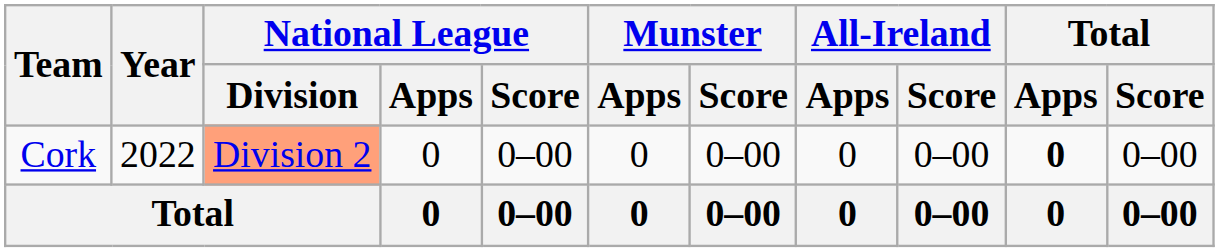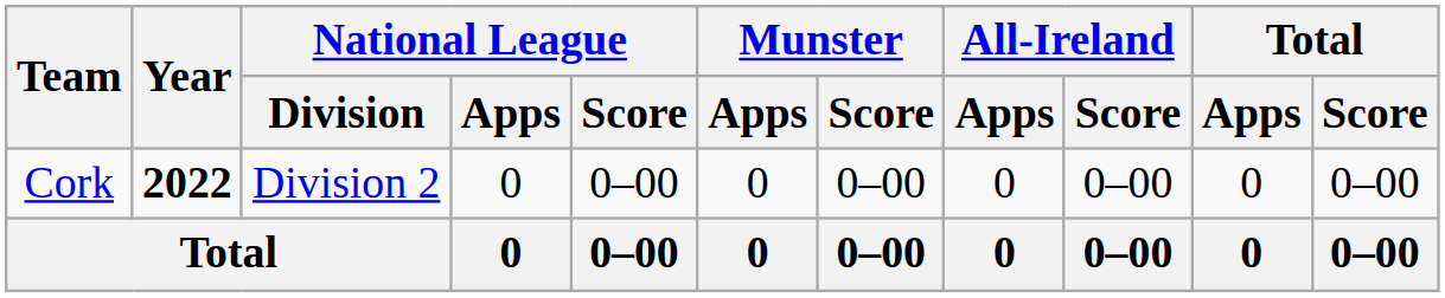Cork | Year: normal -> bold
Cork | National League / Division: lightsalmon background -> no background
Cork | Total / Apps: bold -> normal
